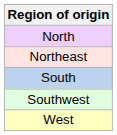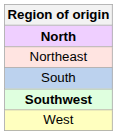row 2 | column 1: normal -> bold
row 5 | column 1: normal -> bold
